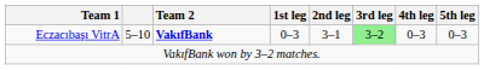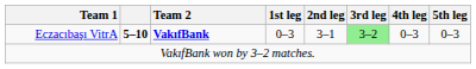Eczacıbaşı VitrA | column 2: normal -> bold
